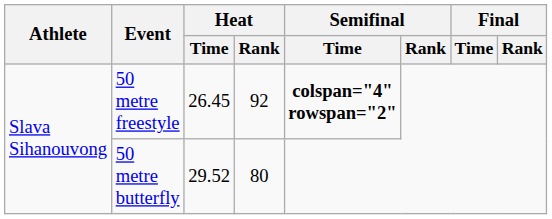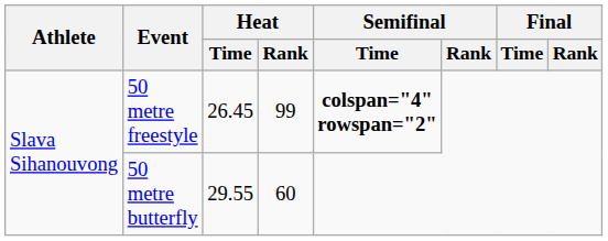50 metre freestyle | Heat / Rank: 92 -> 99
50 metre butterfly | Heat / Time: 29.52 -> 29.55
50 metre butterfly | Heat / Rank: 80 -> 60
